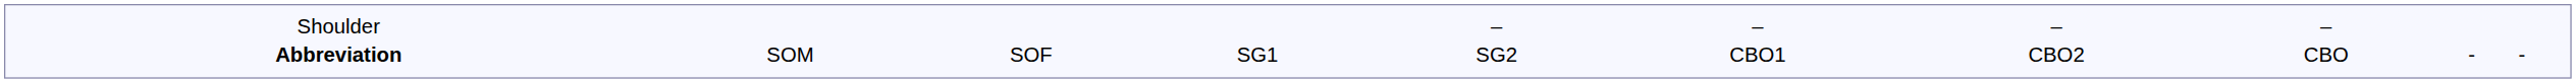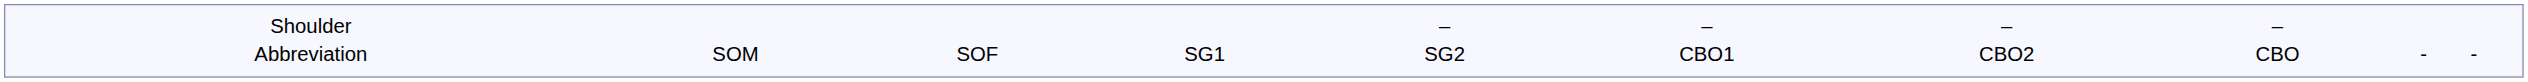Abbreviation | column 1: bold -> normal
